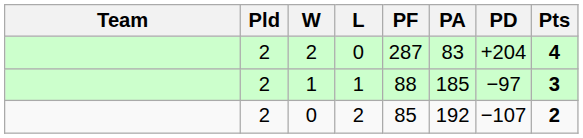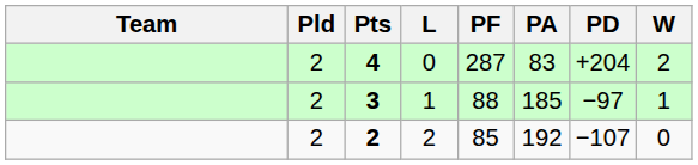columns swapped: W <-> Pts
